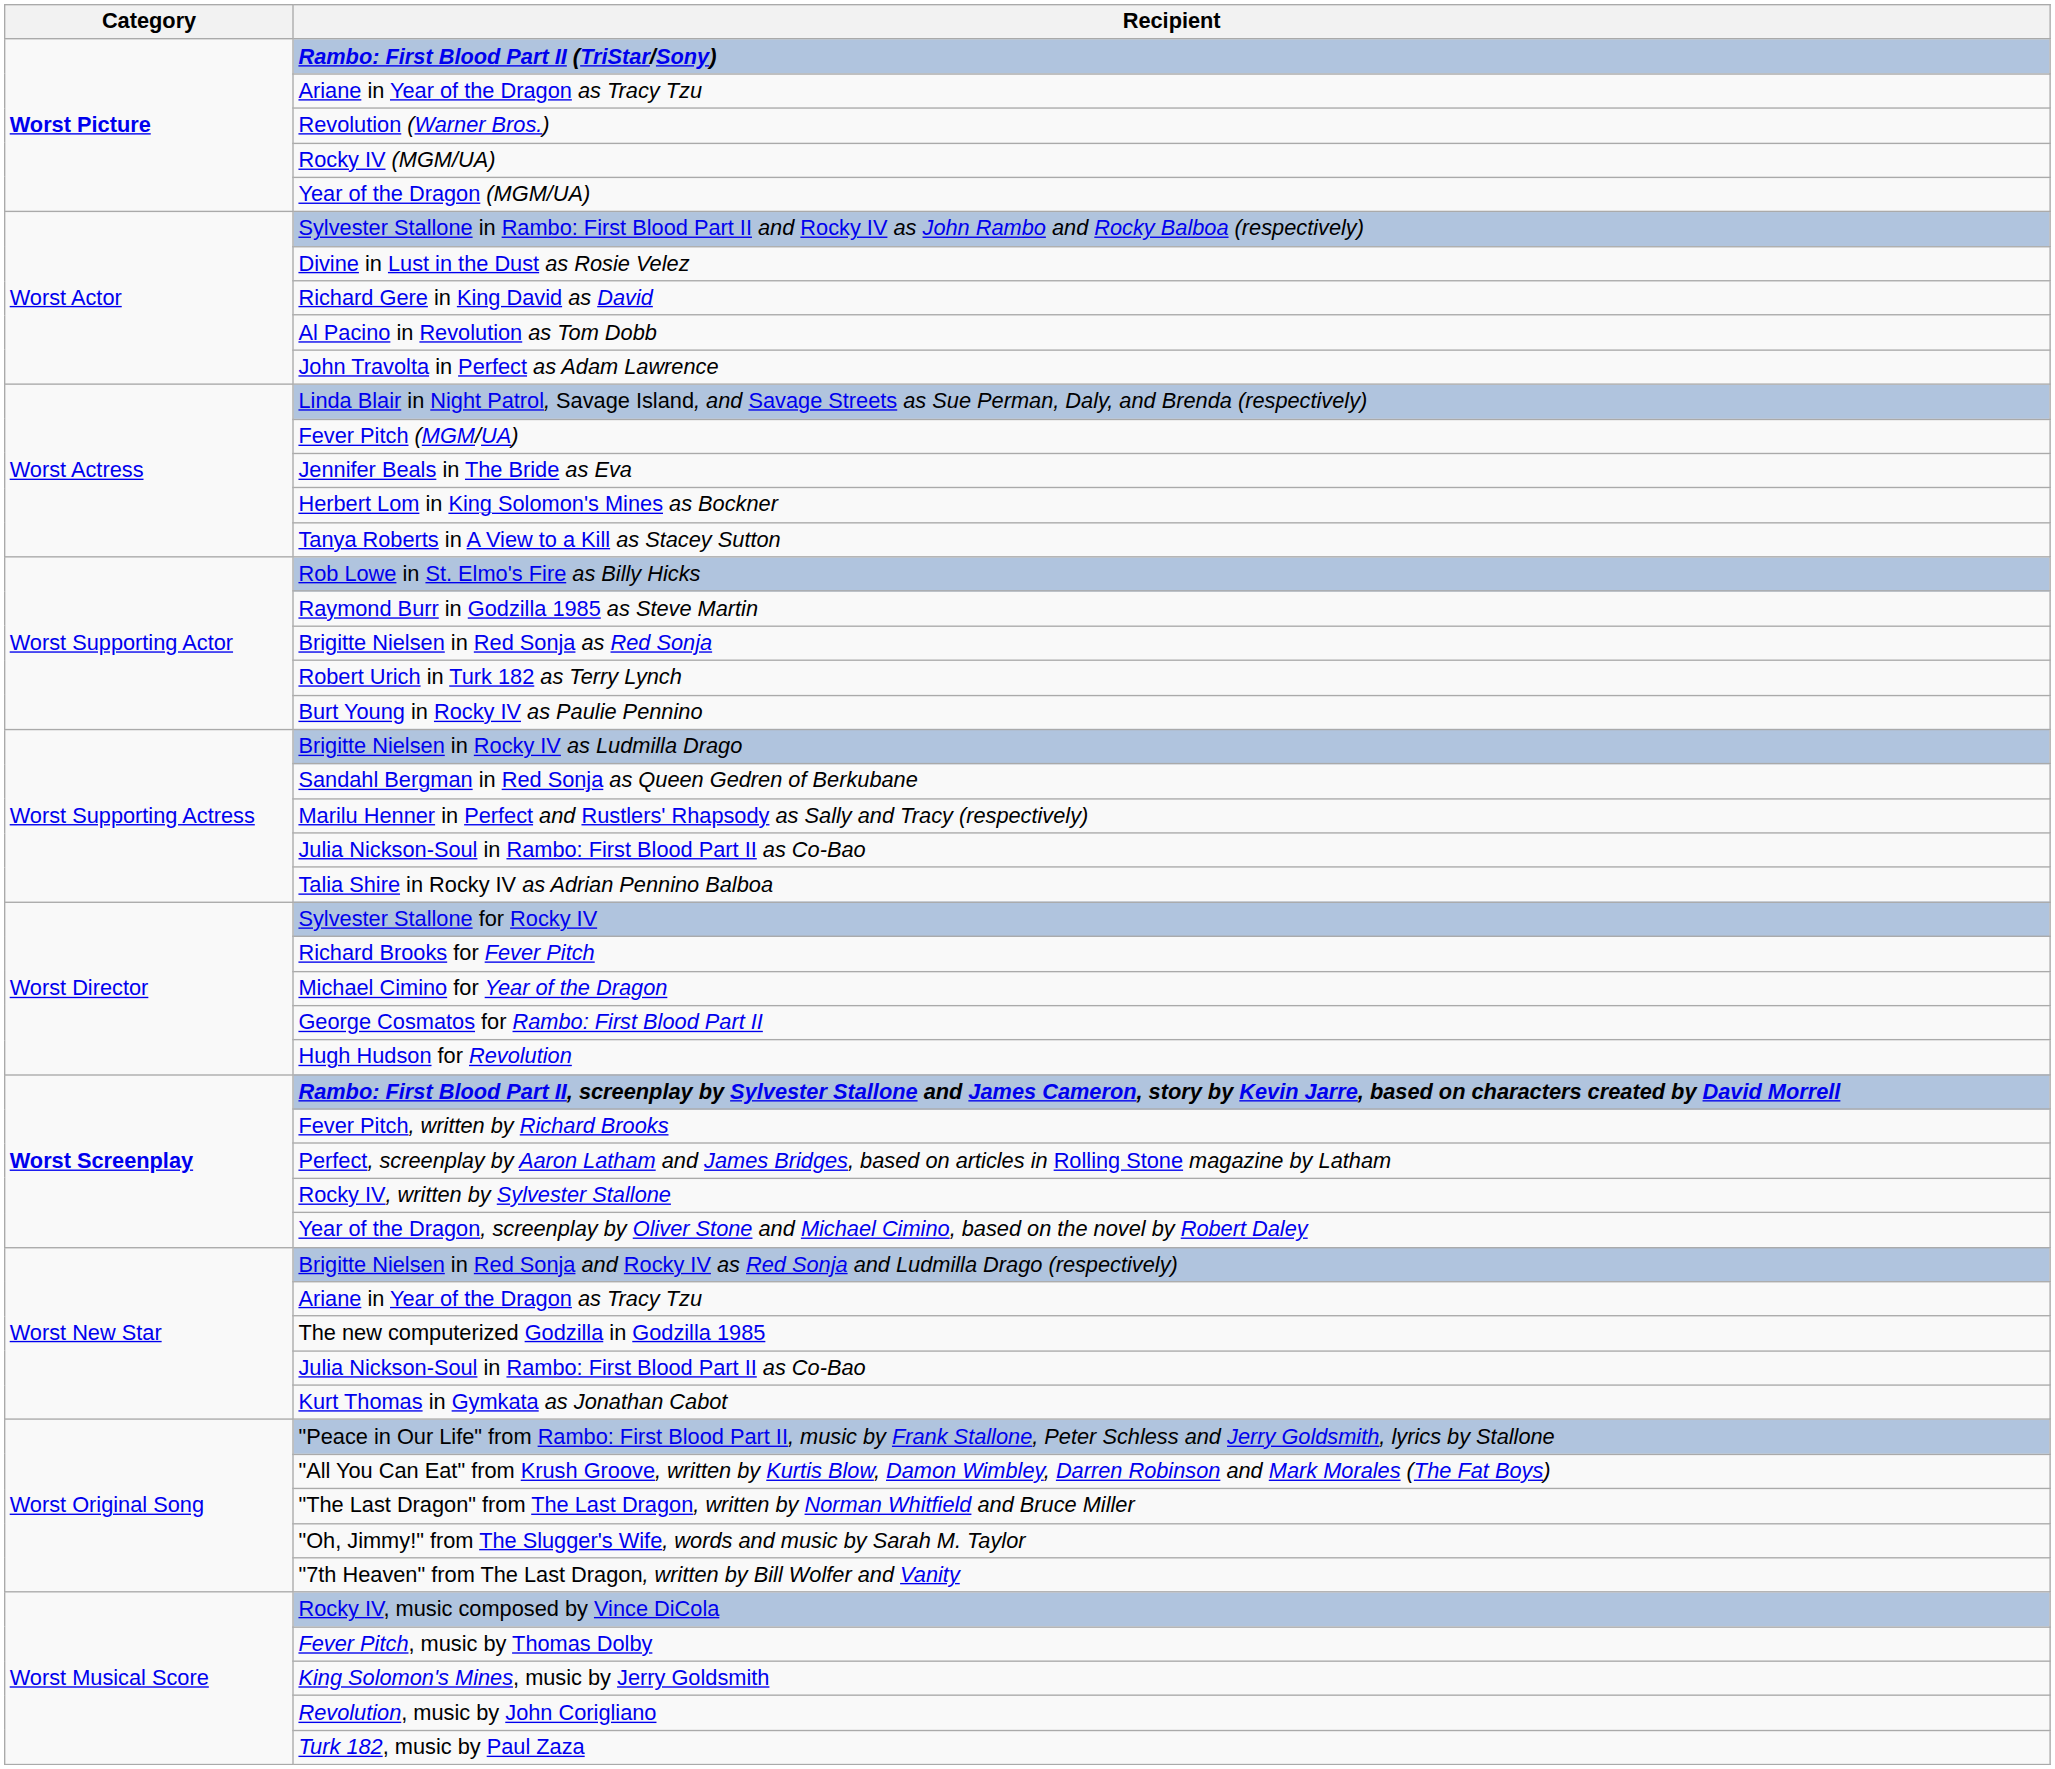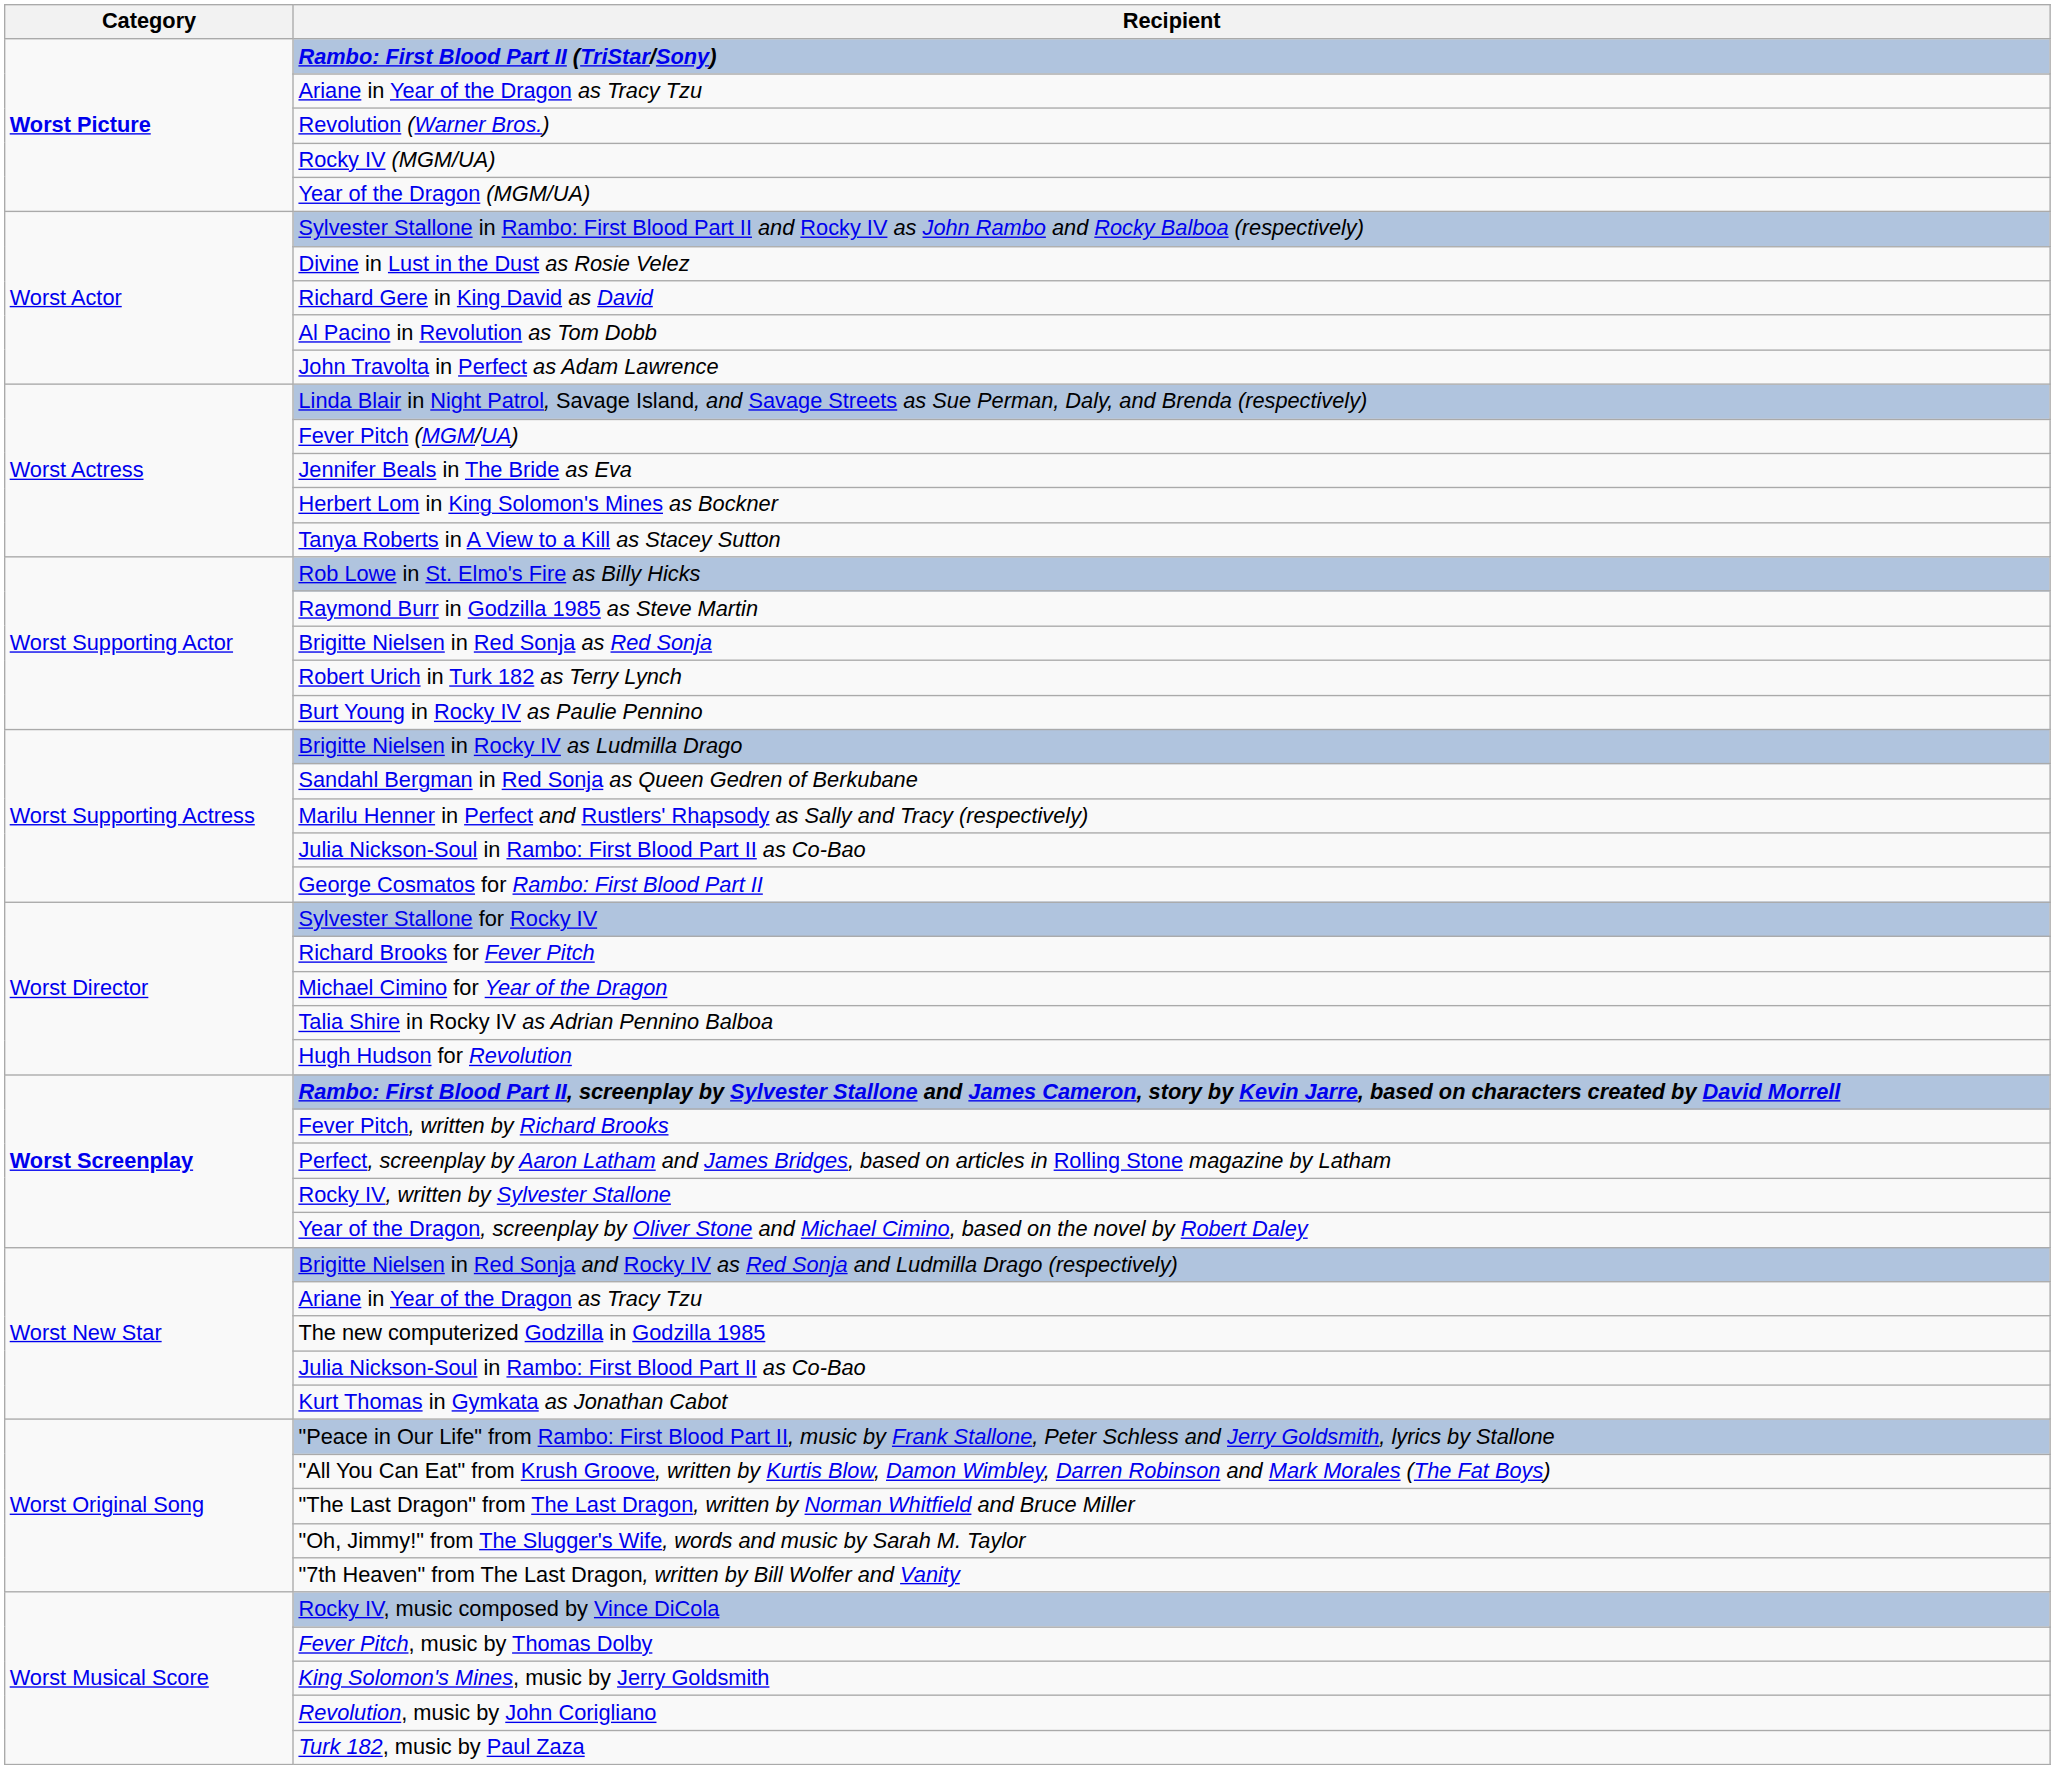row 26 | Recipient: Talia Shire in Rocky IV as Adrian Pennino Balboa -> George Cosmatos for Rambo: First Blood Part II
row 30 | Recipient: George Cosmatos for Rambo: First Blood Part II -> Talia Shire in Rocky IV as Adrian Pennino Balboa
